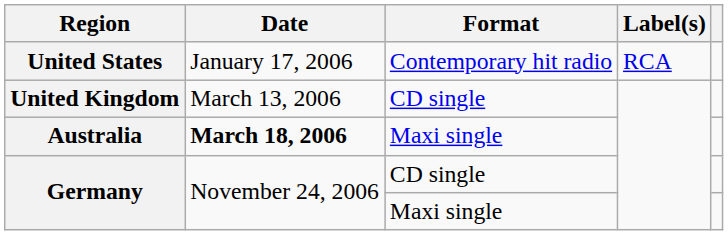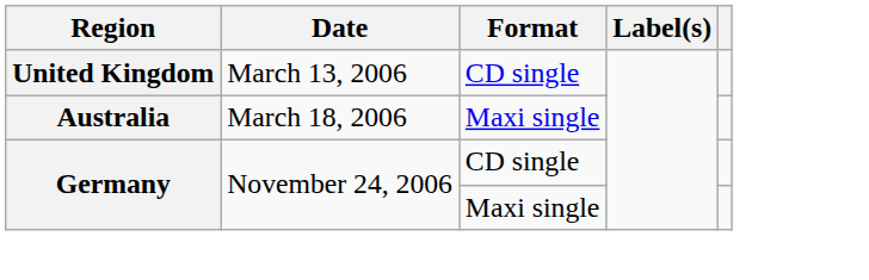- row: United States | January 17, 2006 | Contemporary hit radio | RCA
Australia | Date: bold -> normal
